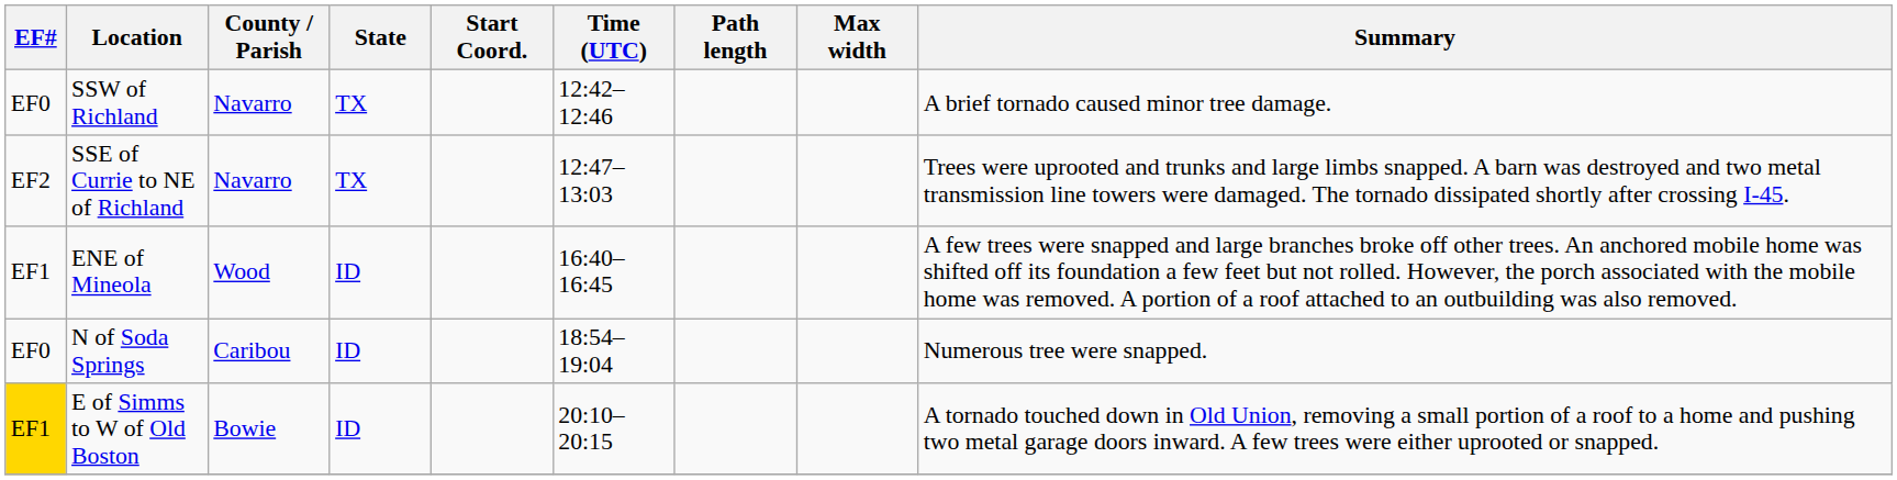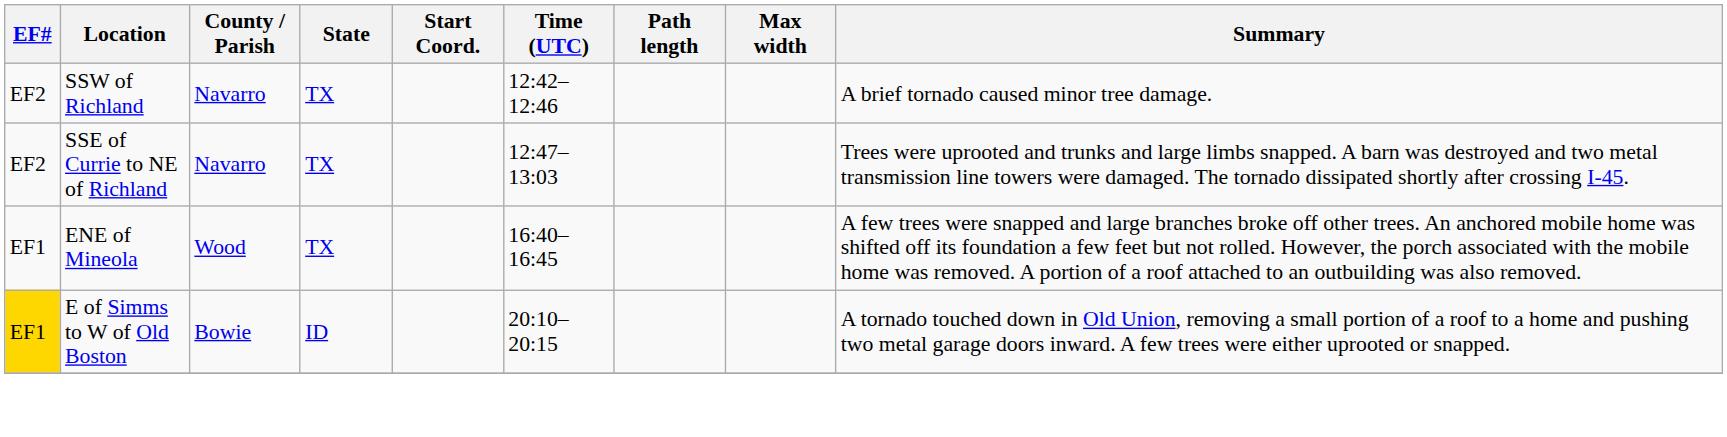SSW of Richland | EF#: EF0 -> EF2
ENE of Mineola | State: ID -> TX
- row: EF0 | N of Soda Springs | Caribou | ID | 18:54–19:04 | Numerous tree were snapped.
